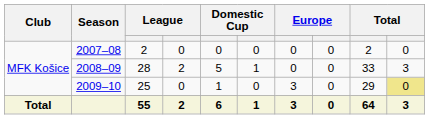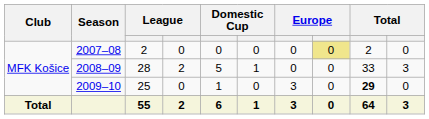2007–08 | column 8: no background -> khaki background
2009–10 | column 9: normal -> bold
2009–10 | column 10: khaki background -> no background
